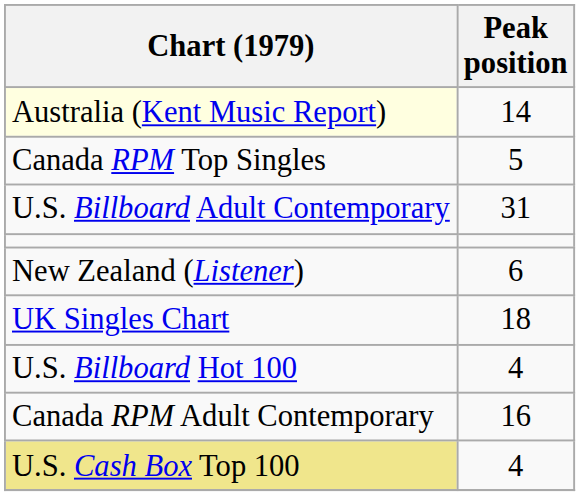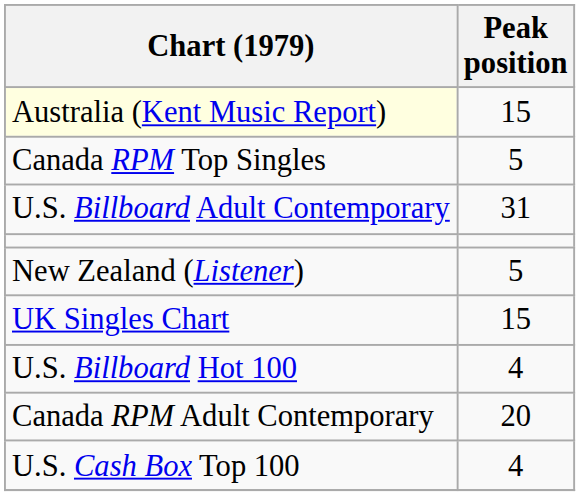row 2 | Peak position: 14 -> 15
row 6 | Peak position: 6 -> 5
row 7 | Peak position: 18 -> 15
row 9 | Peak position: 16 -> 20
row 10 | Chart (1979): khaki background -> no background
